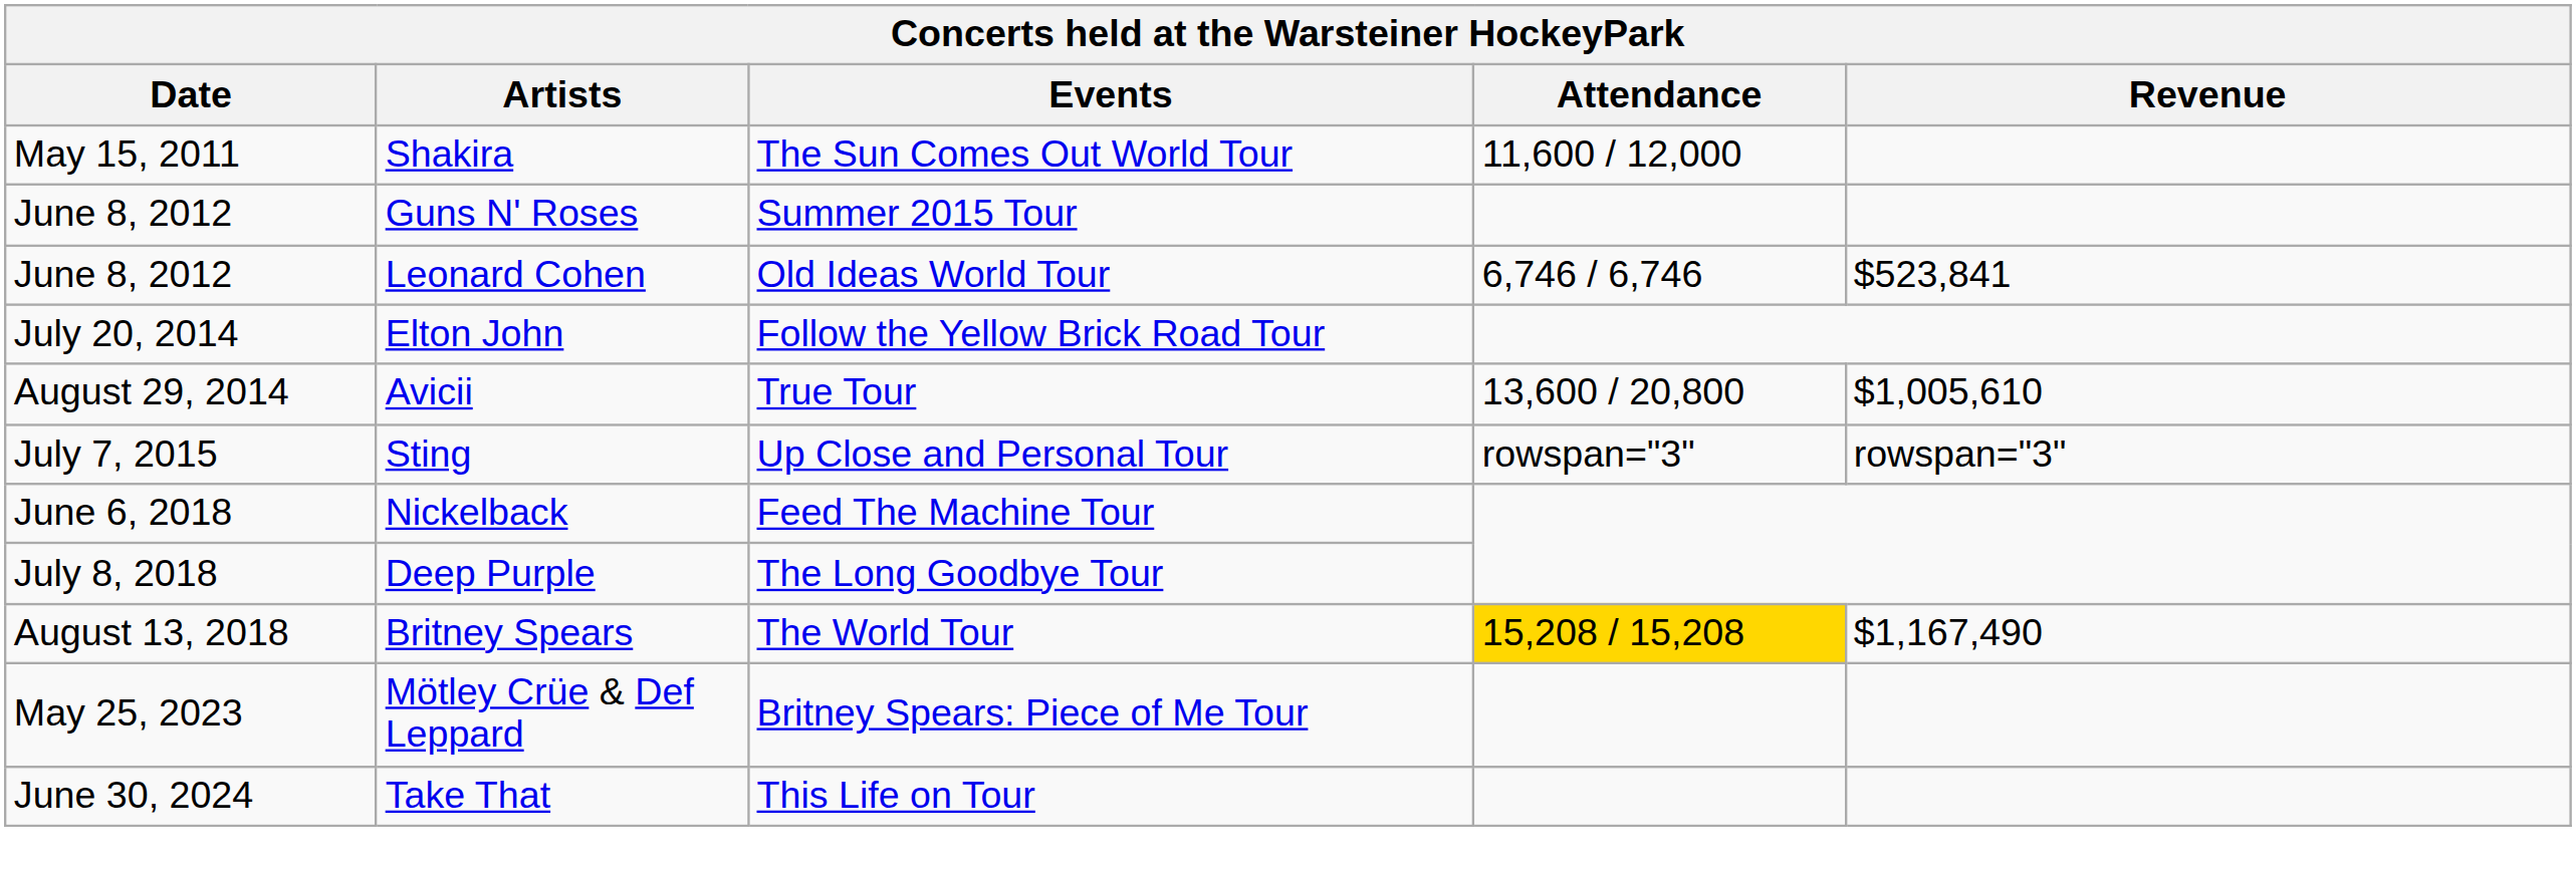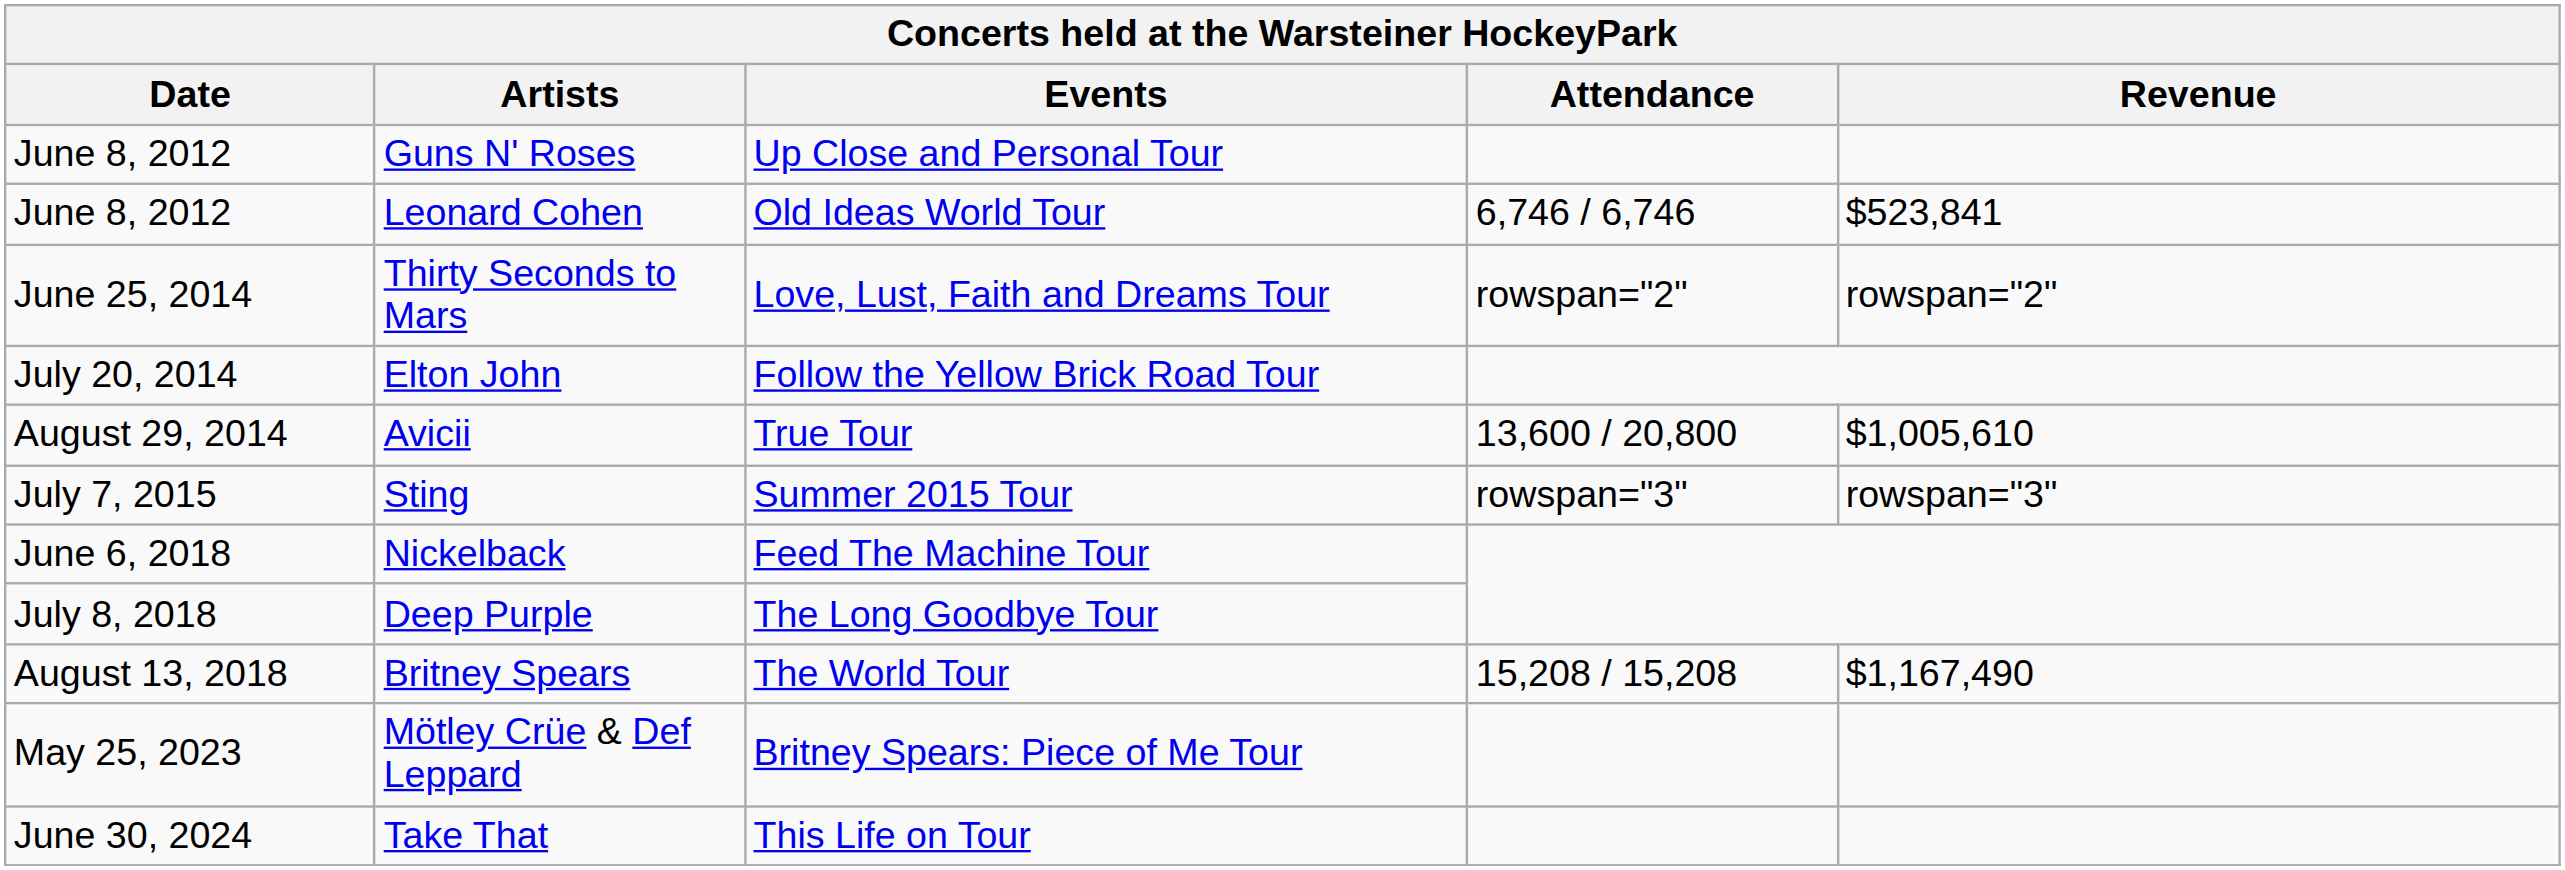- row: May 15, 2011 | Shakira | The Sun Comes Out World Tour | 11,600 / 12,000
Guns N' Roses | Events: Summer 2015 Tour -> Up Close and Personal Tour
+ row: June 25, 2014 | Thirty Seconds to Mars | Love, Lust, Faith and Dreams Tour | rowspan="2" | rowspan="2"
Sting | Events: Up Close and Personal Tour -> Summer 2015 Tour
Britney Spears | Attendance: gold background -> no background
